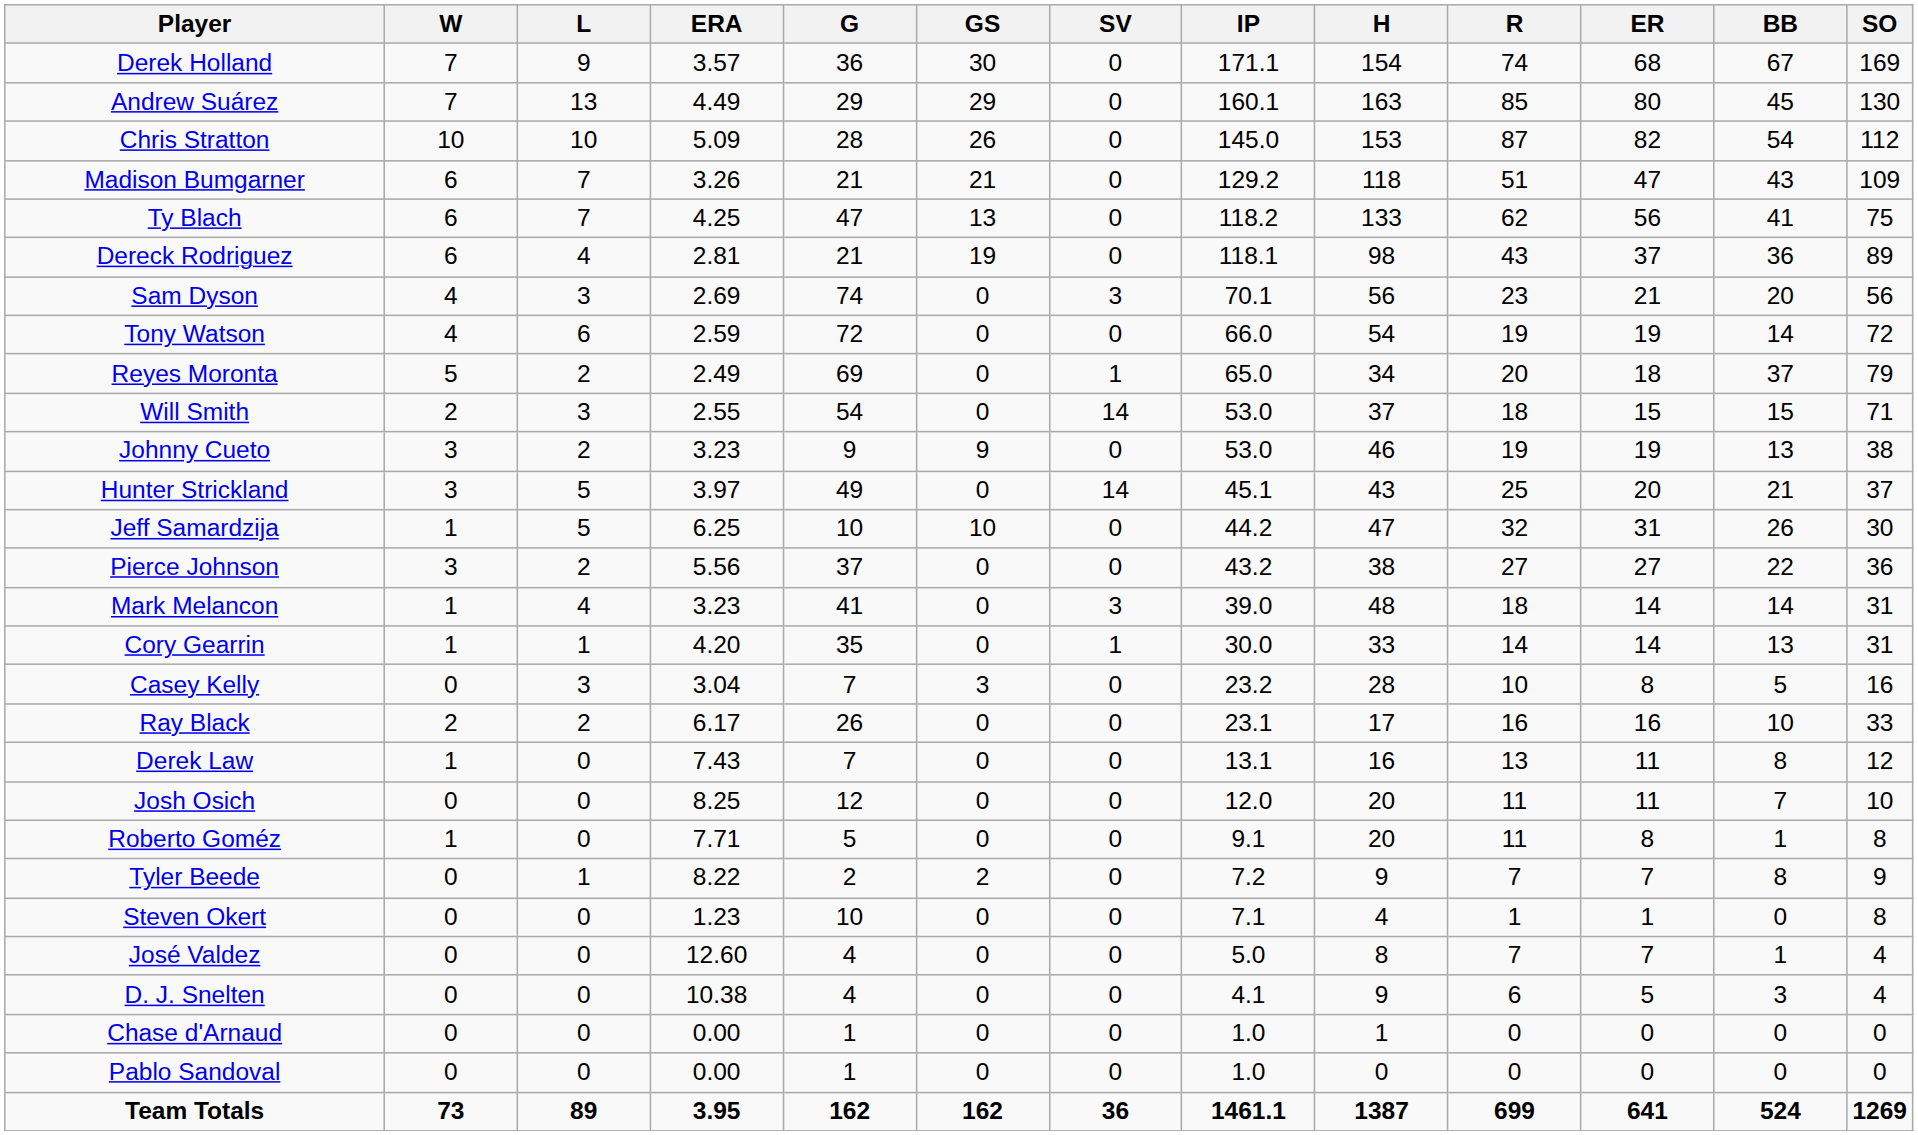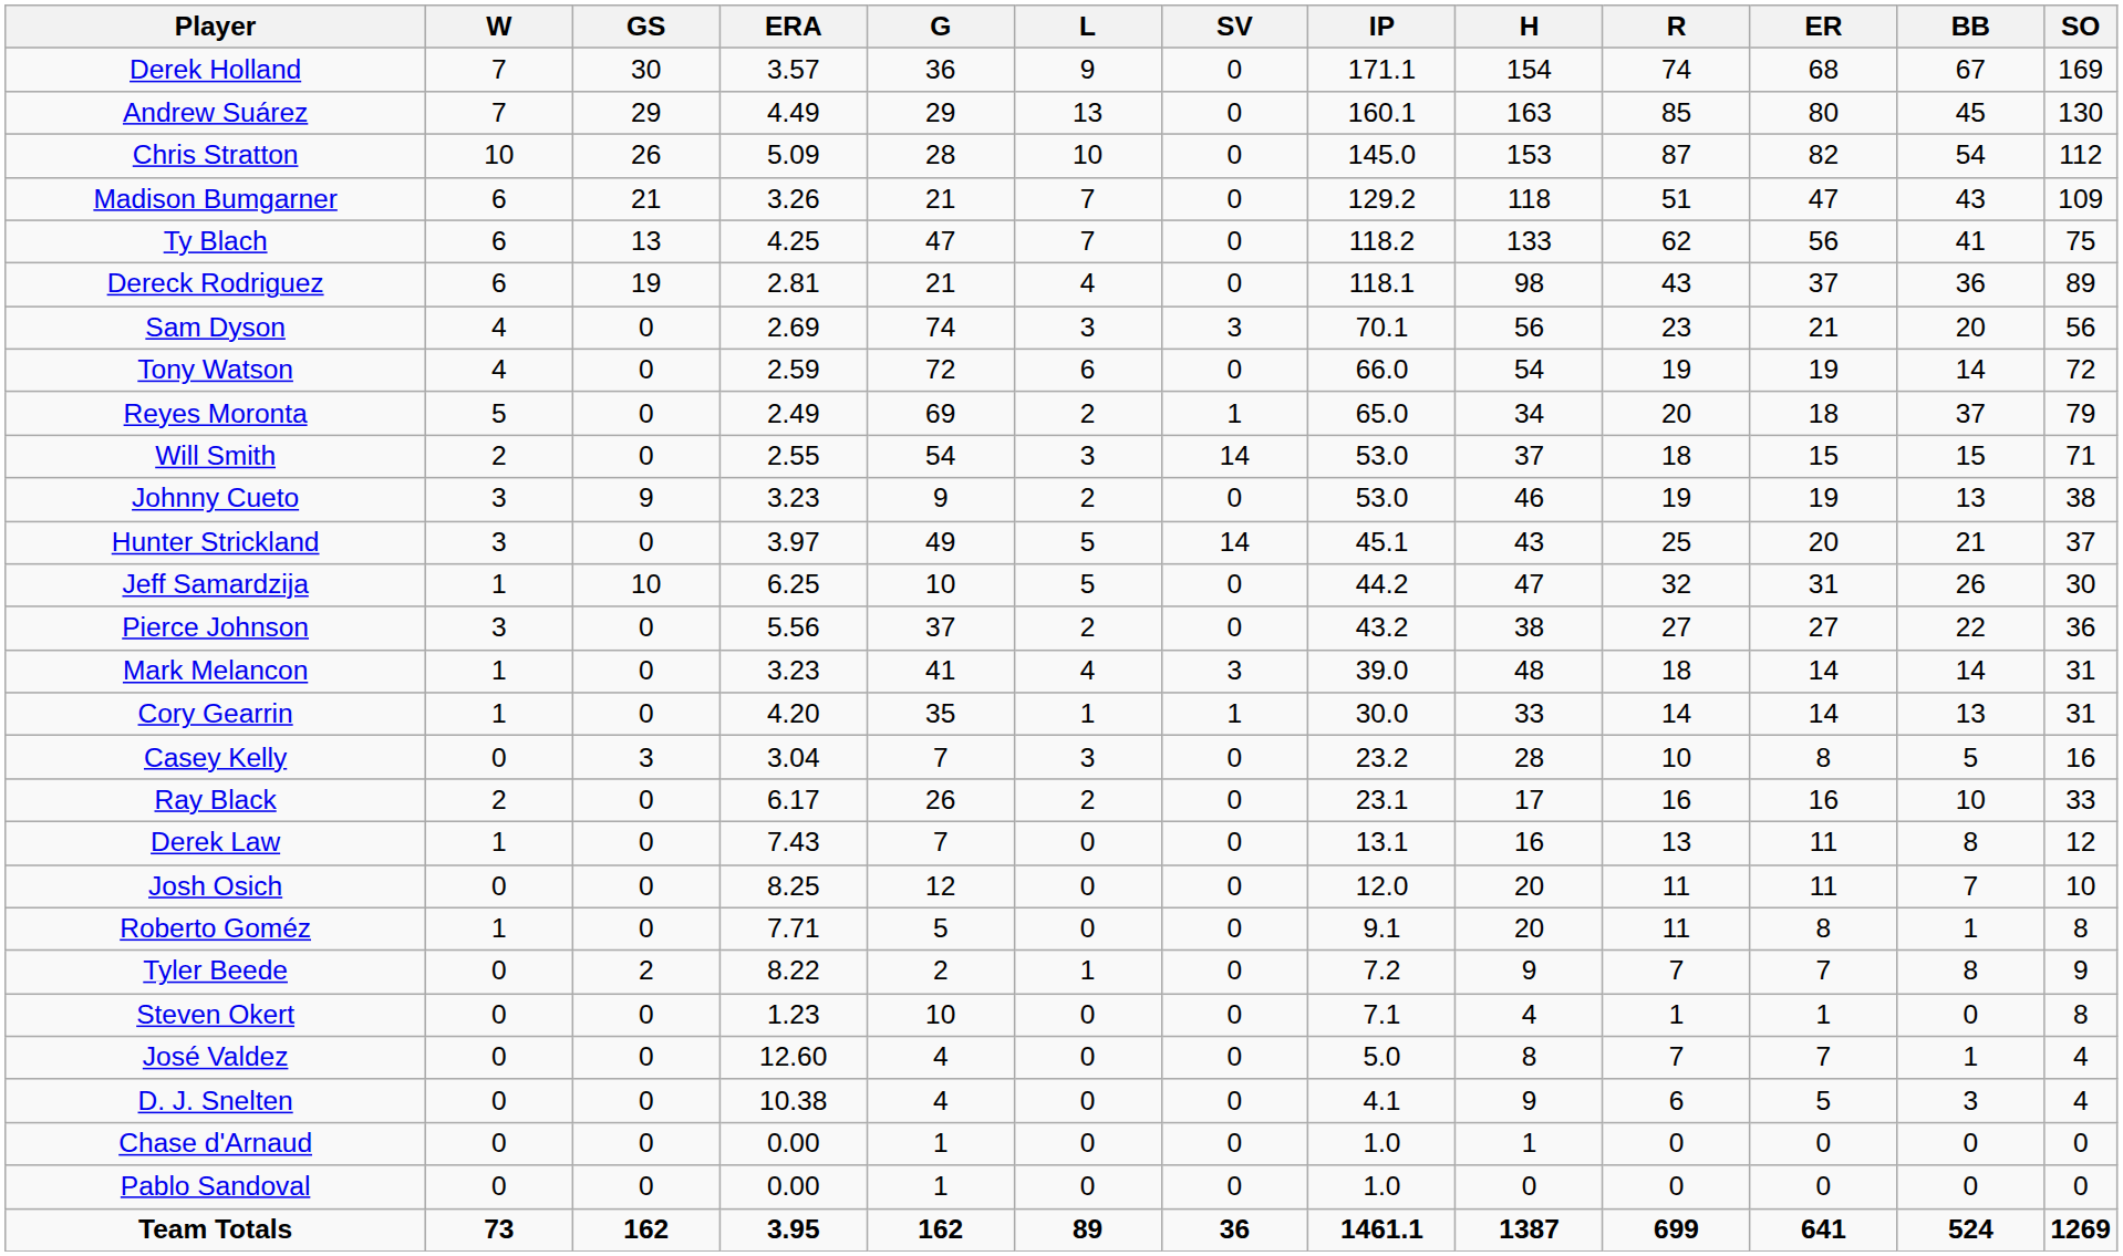columns swapped: L <-> GS
